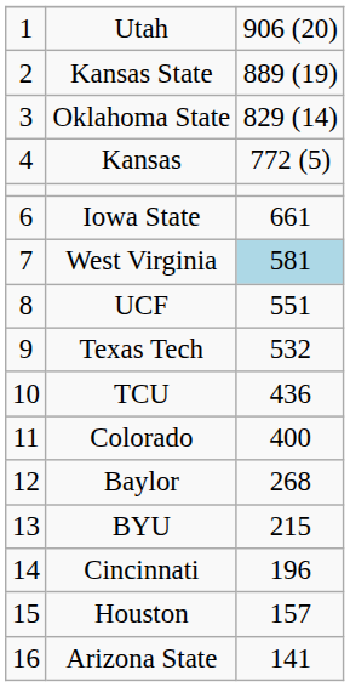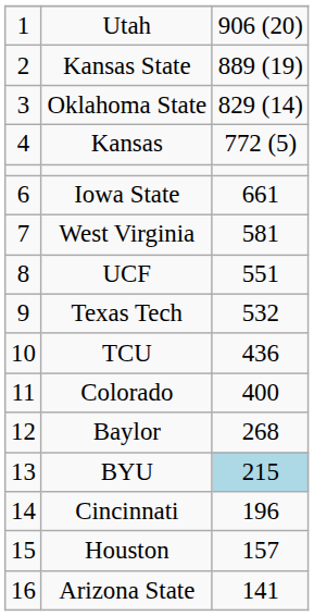West Virginia | column 3: lightblue background -> no background
BYU | column 3: no background -> lightblue background
